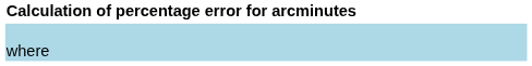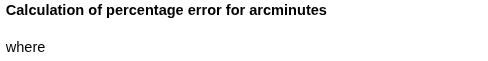row 2 | column 1: lightblue background -> no background
